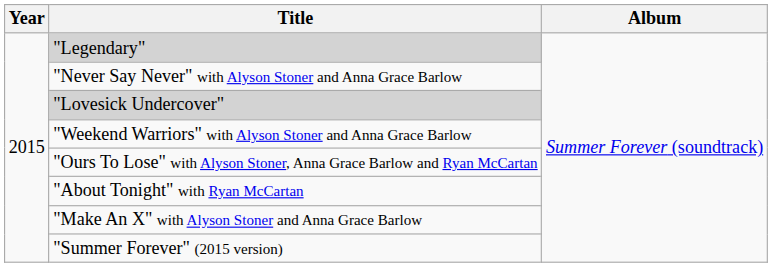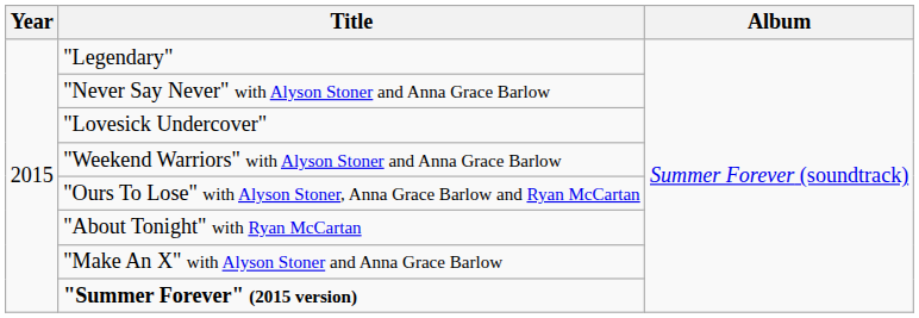"Legendary" | Title: lightgrey background -> no background
"Lovesick Undercover" | Title: lightgrey background -> no background
"Summer Forever" (2015 version) | Title: normal -> bold
